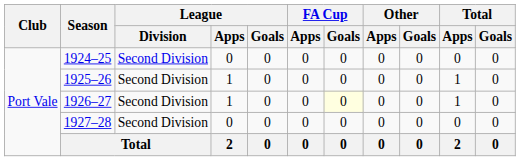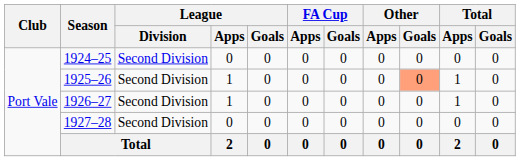1925–26 | Other / Goals: no background -> lightsalmon background
1926–27 | FA Cup / Goals: lightyellow background -> no background
